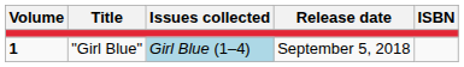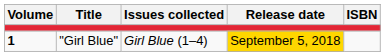"Girl Blue" | Issues collected: lightblue background -> no background
"Girl Blue" | Release date: no background -> gold background
